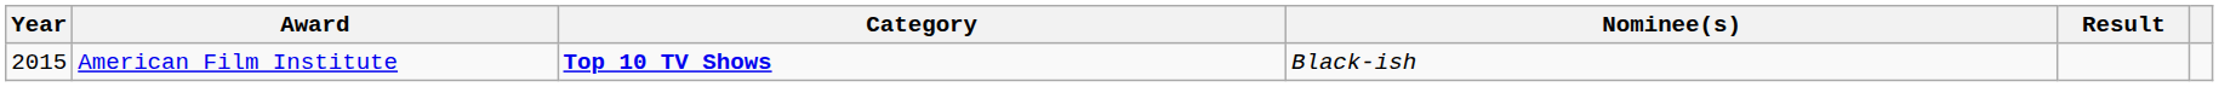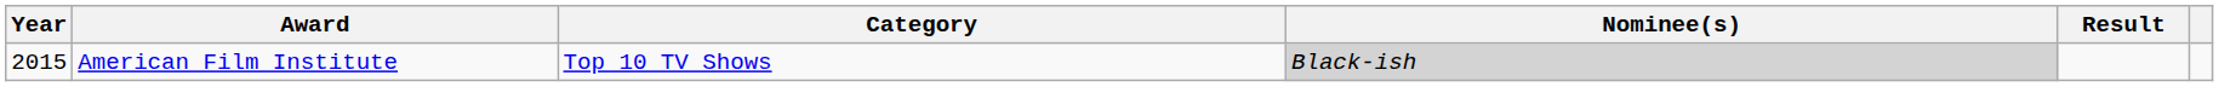American Film Institute | Category: bold -> normal
American Film Institute | Nominee(s): no background -> lightgrey background
